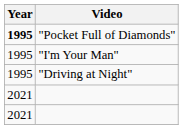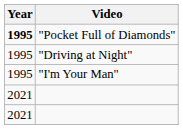row 3 | Video: "I'm Your Man" -> "Driving at Night"
row 4 | Video: "Driving at Night" -> "I'm Your Man"
